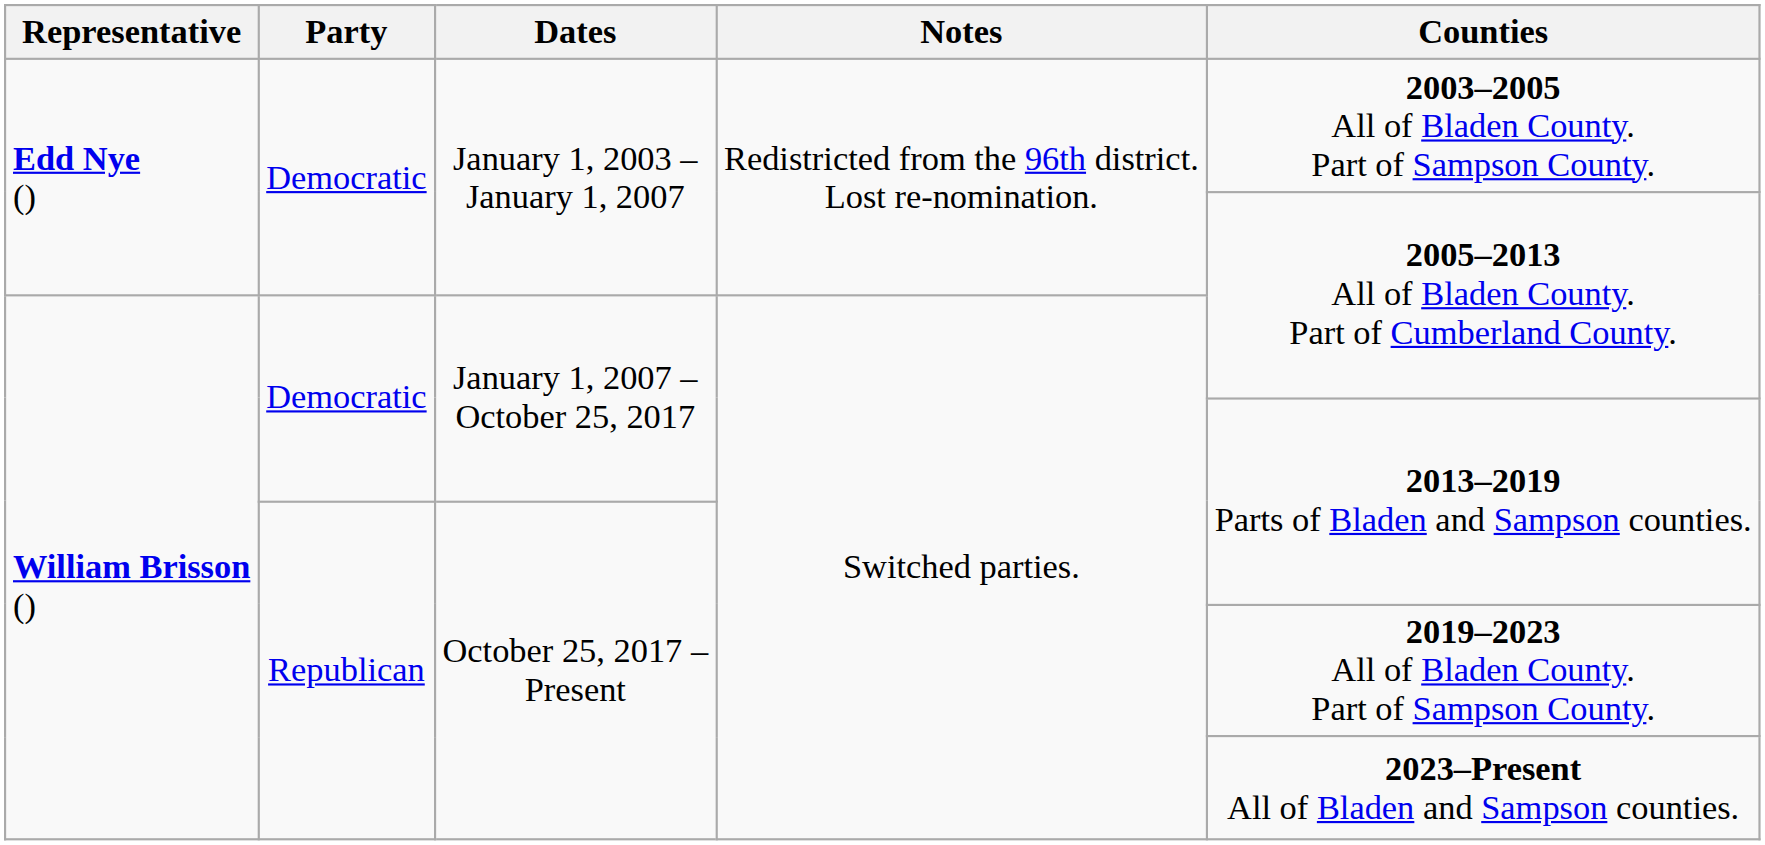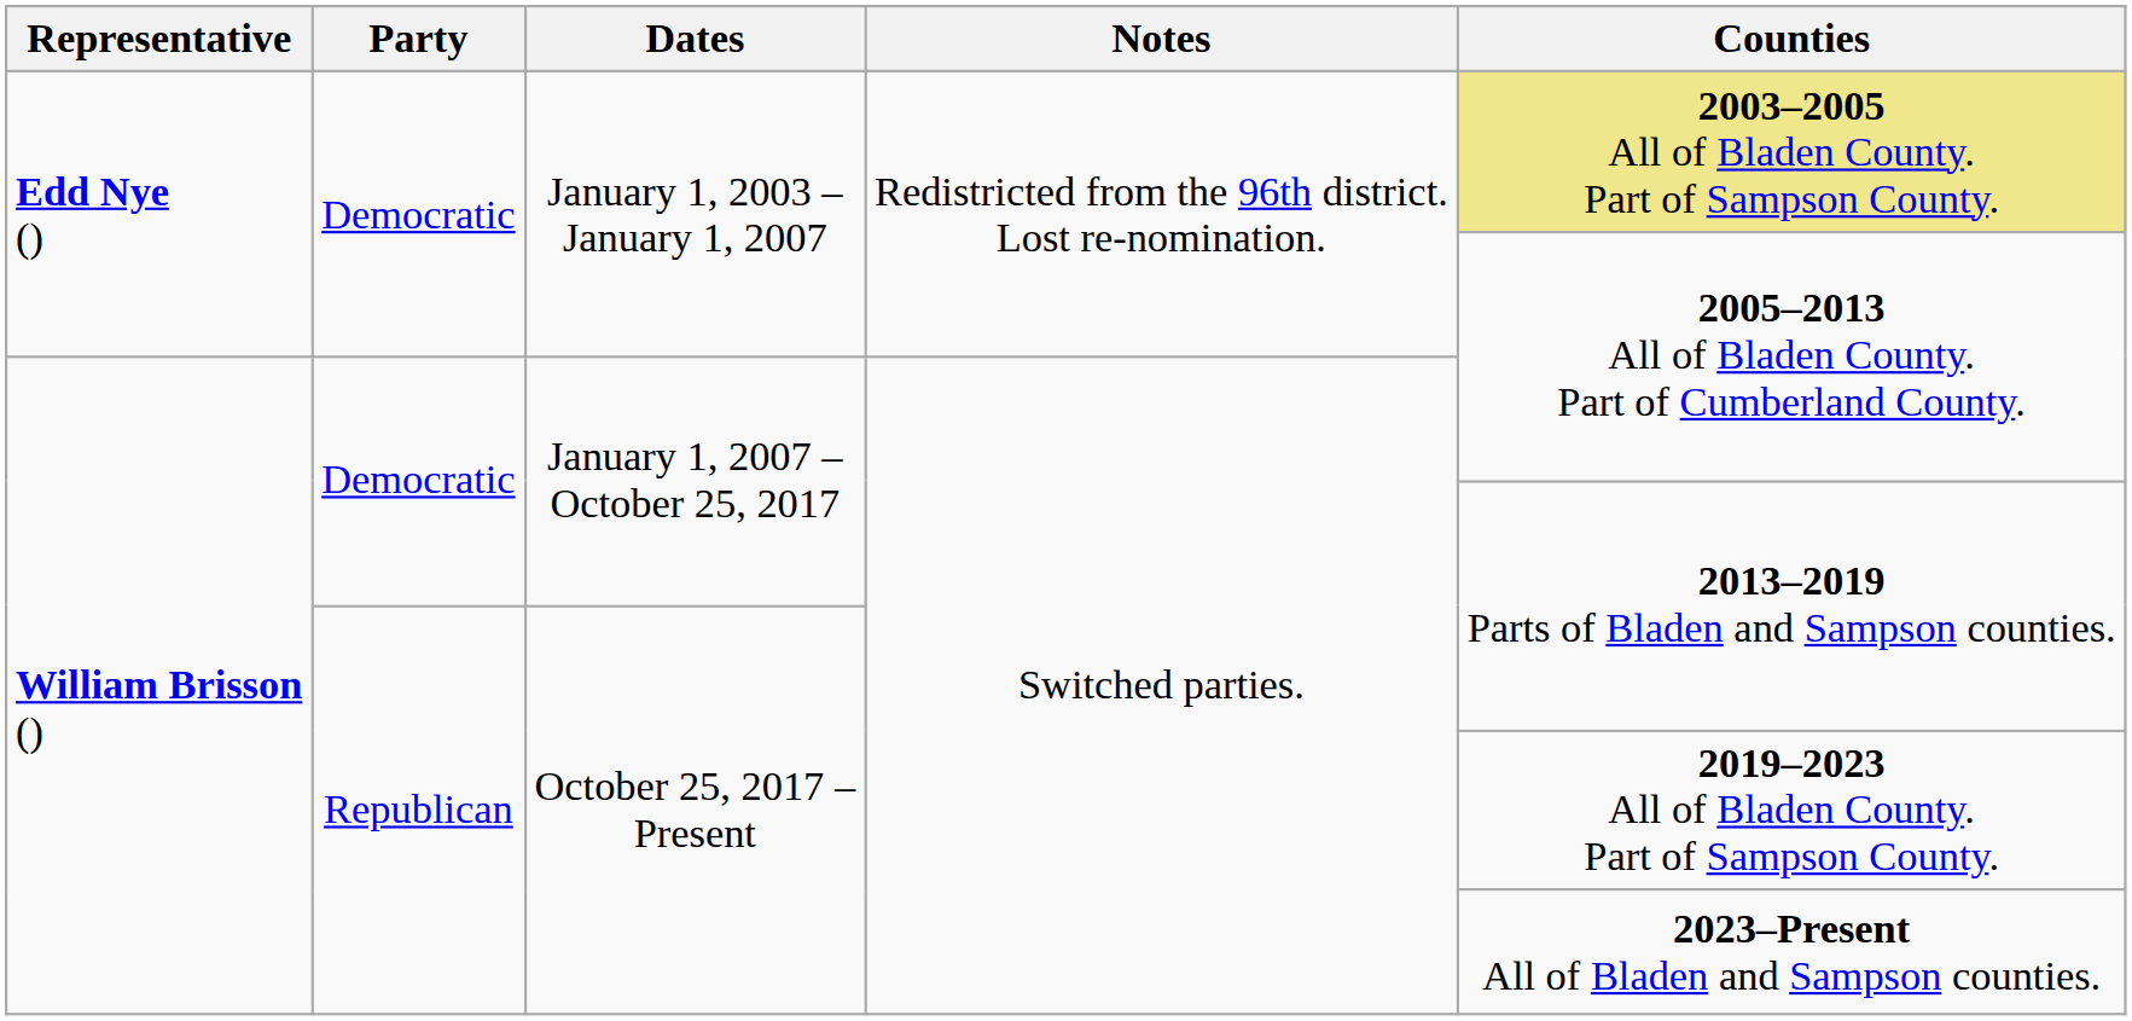row 2 | Counties: no background -> khaki background
